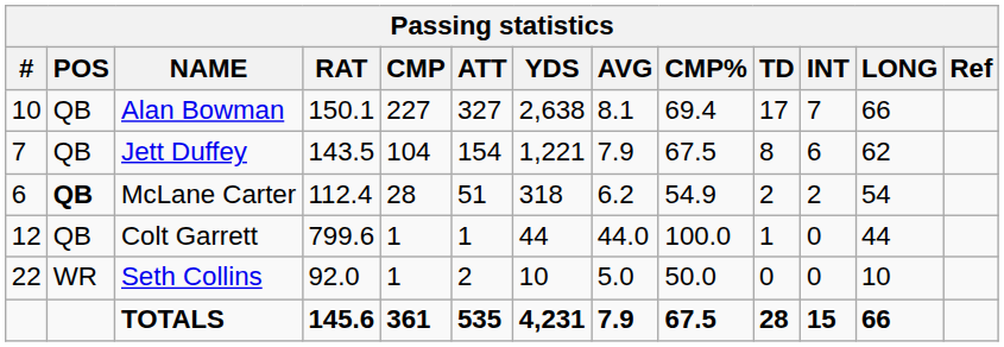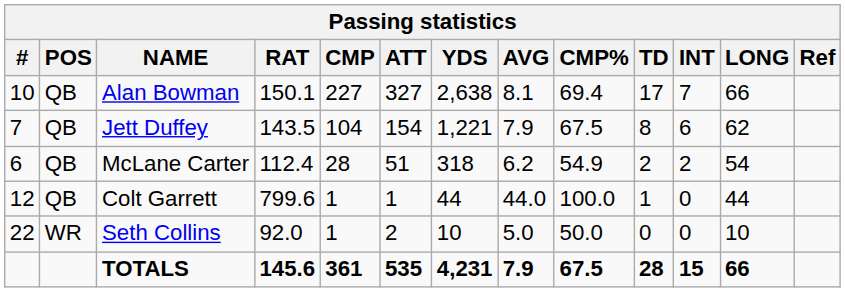McLane Carter | POS: bold -> normal
